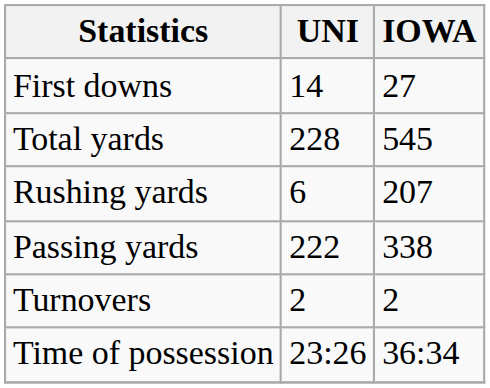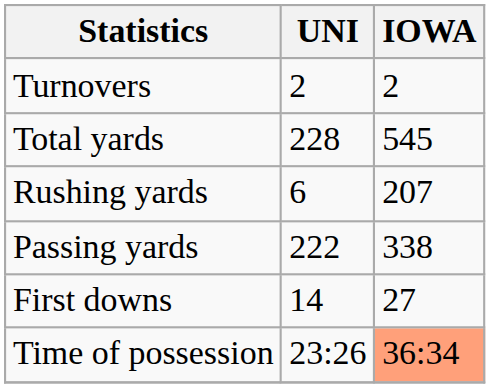rows swapped: First downs <-> Turnovers
Time of possession | IOWA: no background -> lightsalmon background
